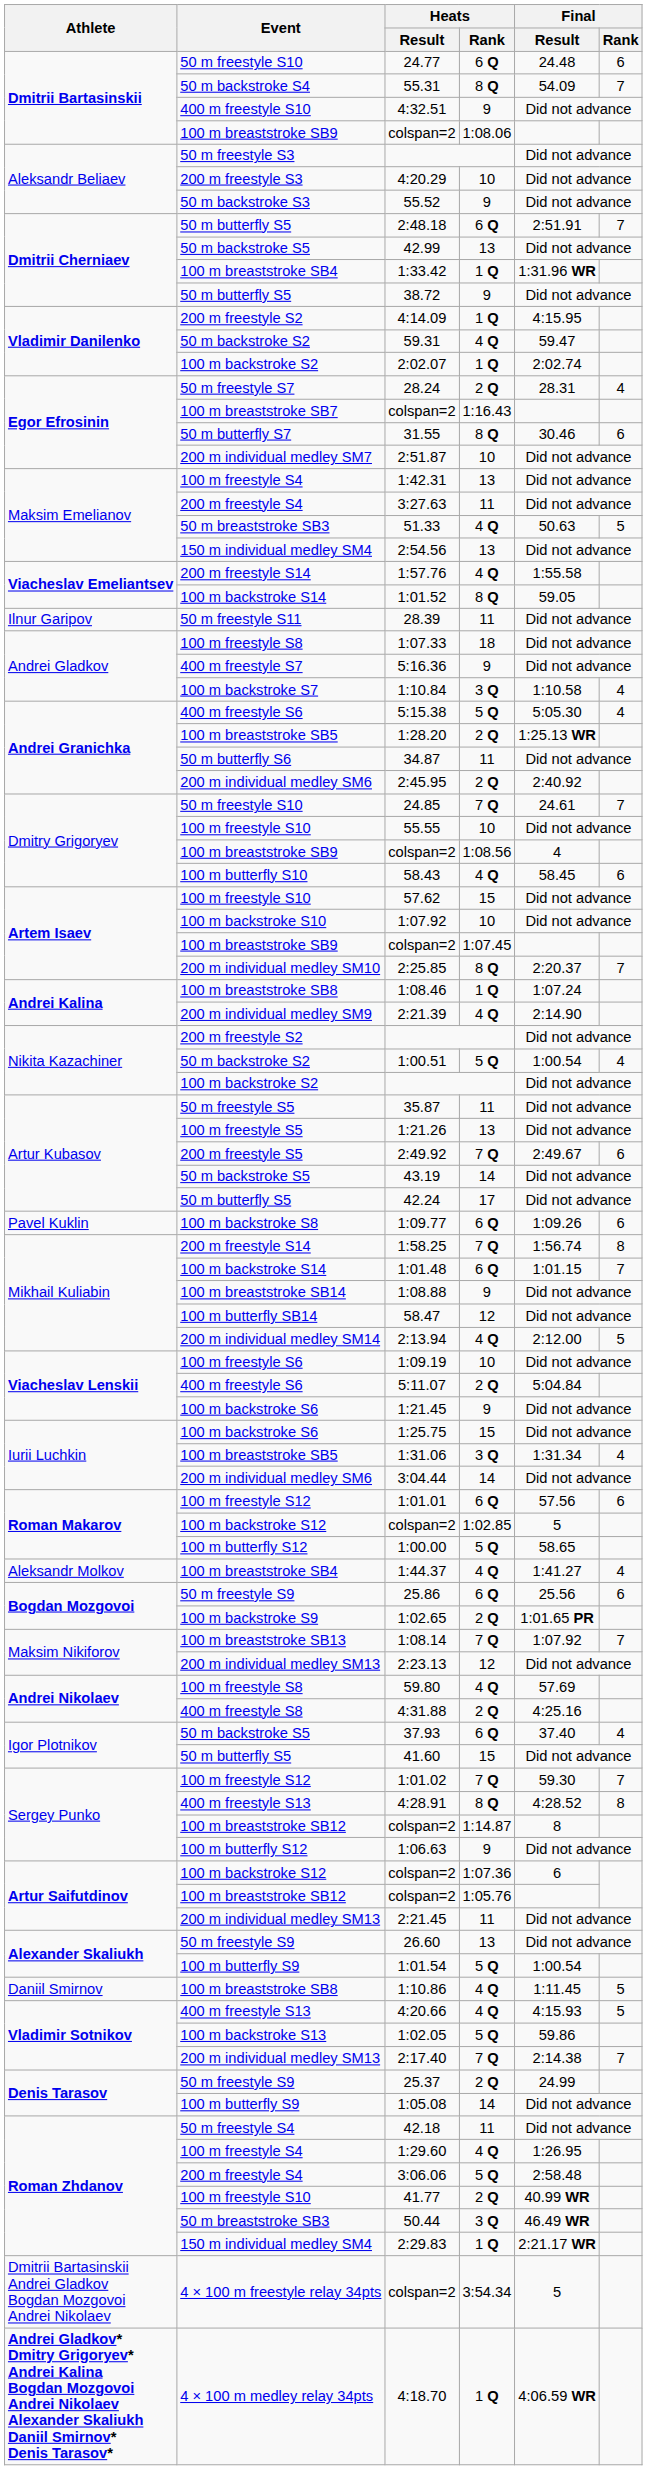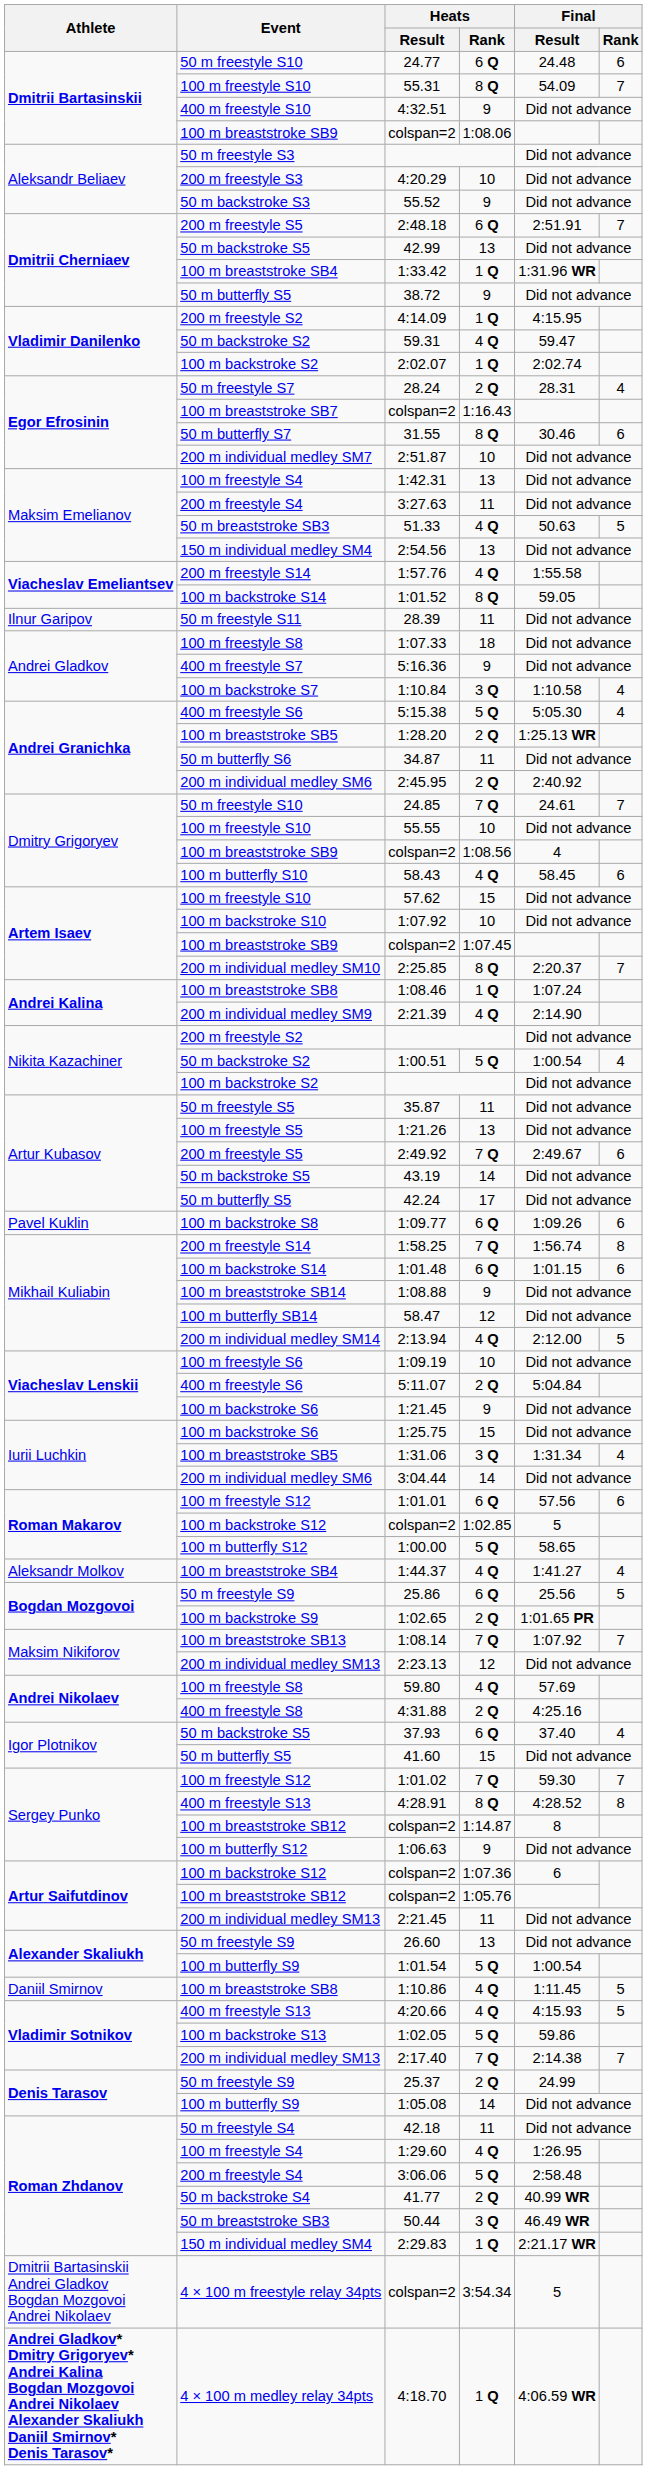55.31 | Event: 50 m backstroke S4 -> 100 m freestyle S10
2:48.18 | Event: 50 m butterfly S5 -> 200 m freestyle S5
1:01.48 | Final / Rank: 7 -> 6
25.86 | Final / Rank: 6 -> 5
41.77 | Event: 100 m freestyle S10 -> 50 m backstroke S4
